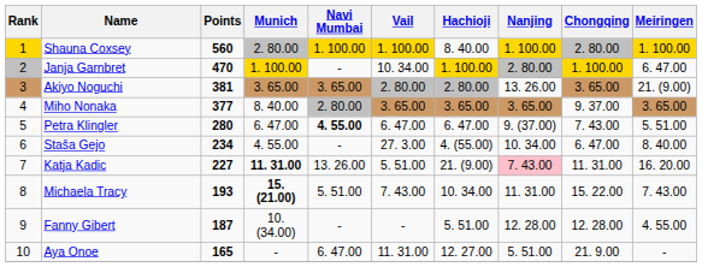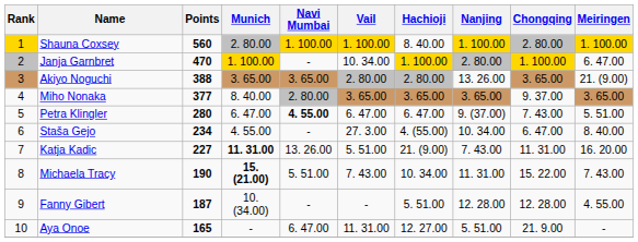Akiyo Noguchi | Points: 381 -> 388
Katja Kadic | Nanjing: pink background -> no background
Michaela Tracy | Points: 193 -> 190
